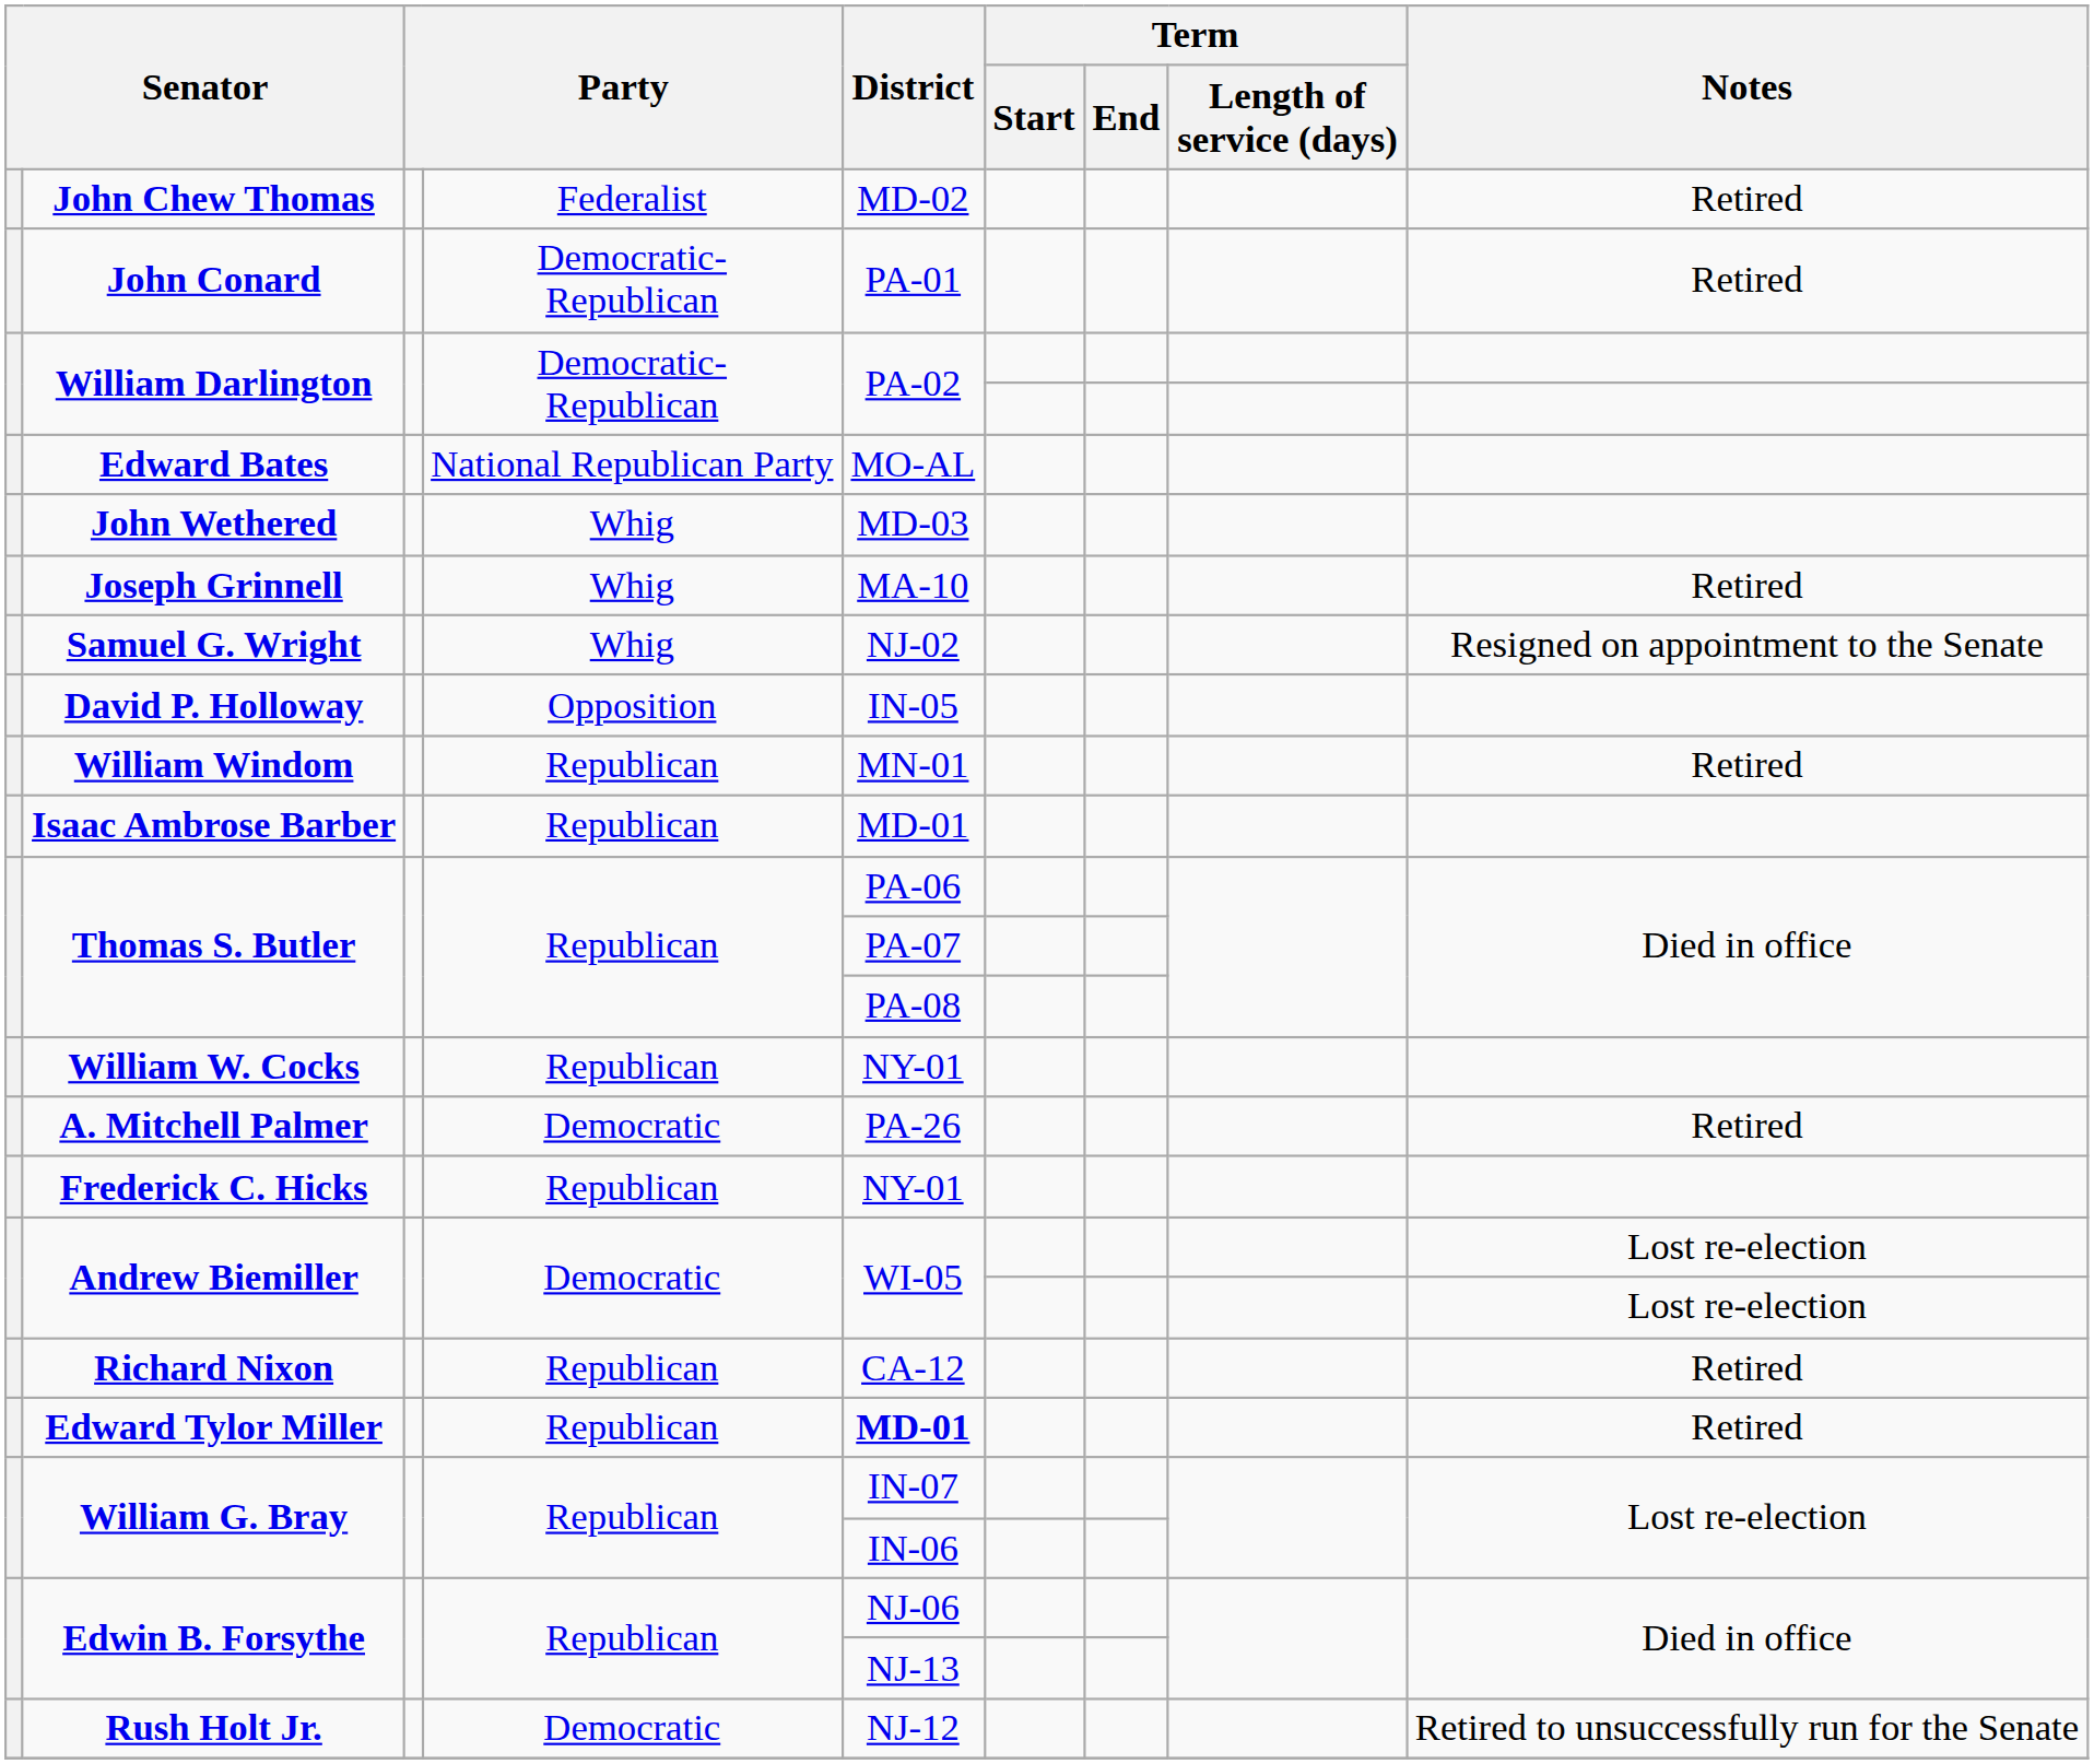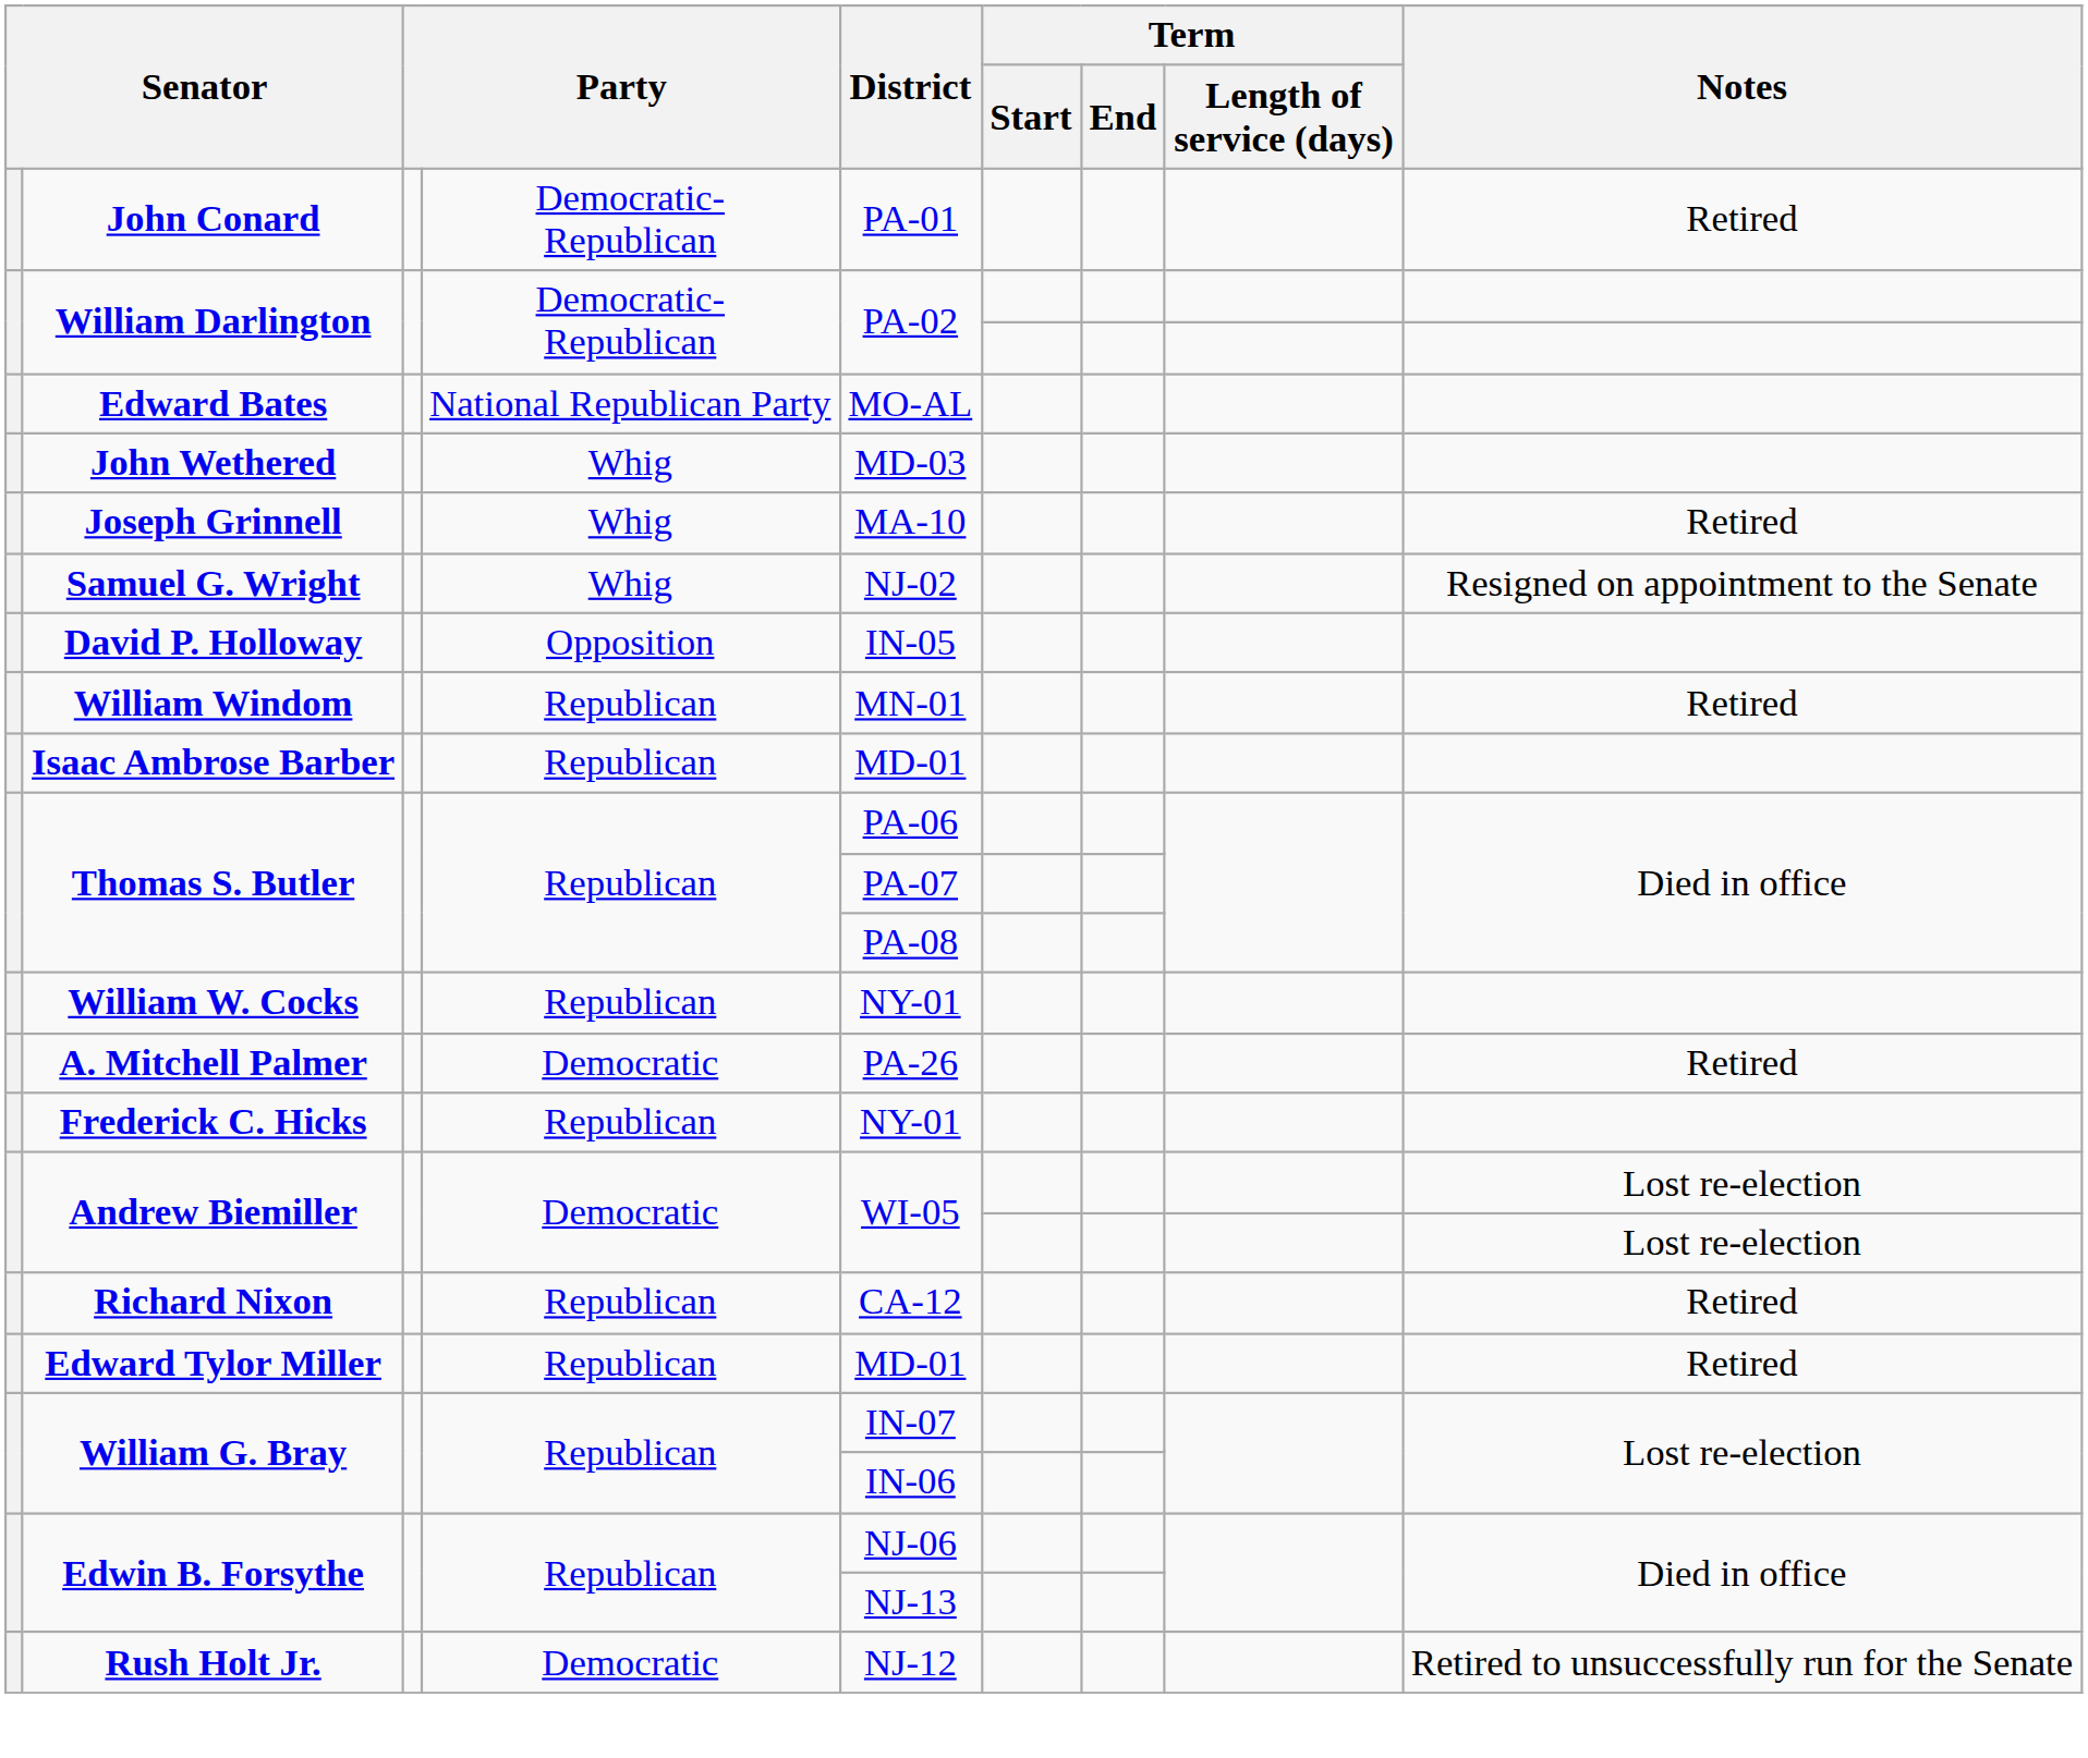- row: John Chew Thomas | Federalist | MD-02 | Retired
Edward Tylor Miller | District: bold -> normal
